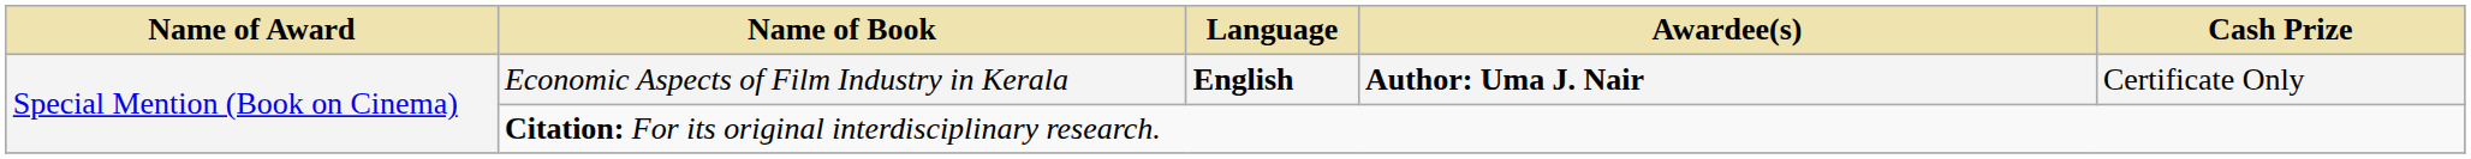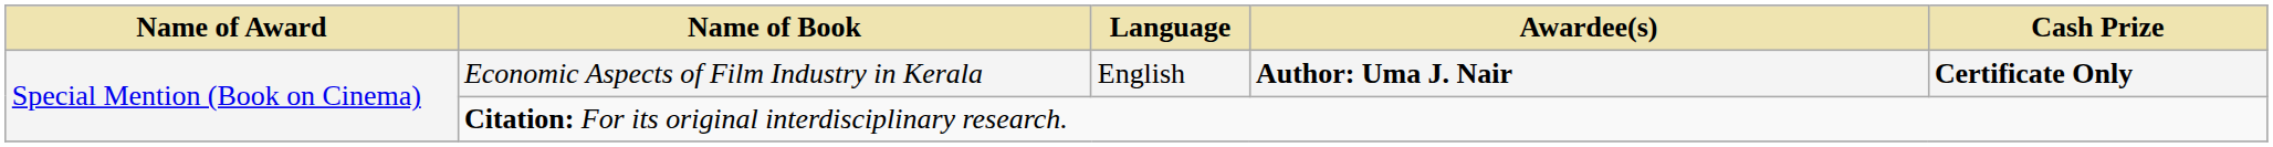Economic Aspects of Film Industry in Kerala | Language: bold -> normal
Economic Aspects of Film Industry in Kerala | Cash Prize: normal -> bold
